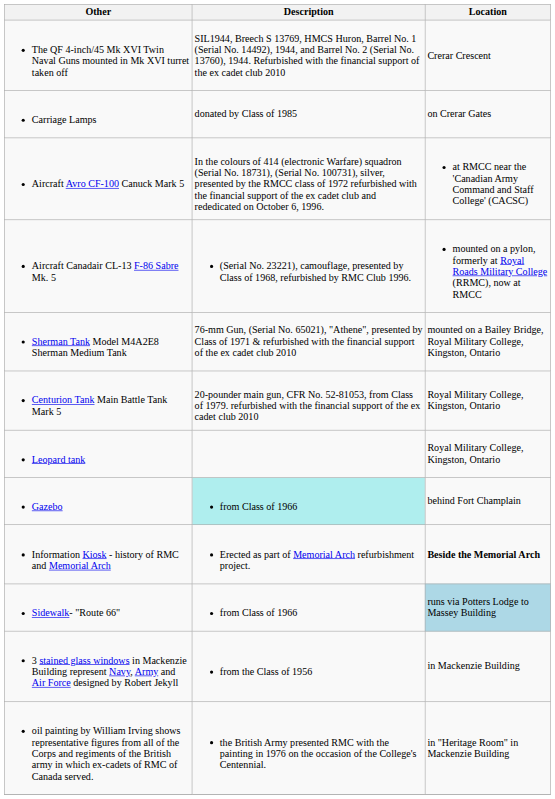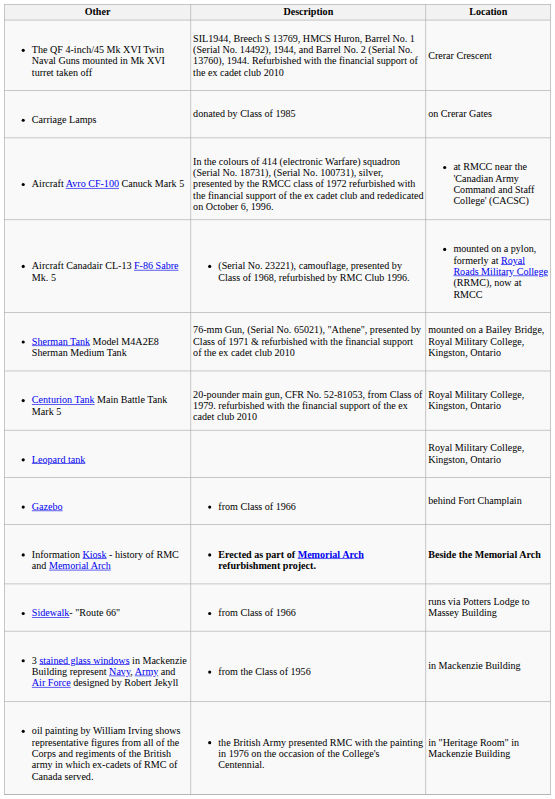Gazebo | Description: paleturquoise background -> no background
Information Kiosk - history of RMC and Memorial Arch | Description: normal -> bold
Sidewalk- "Route 66" | Location: lightblue background -> no background
